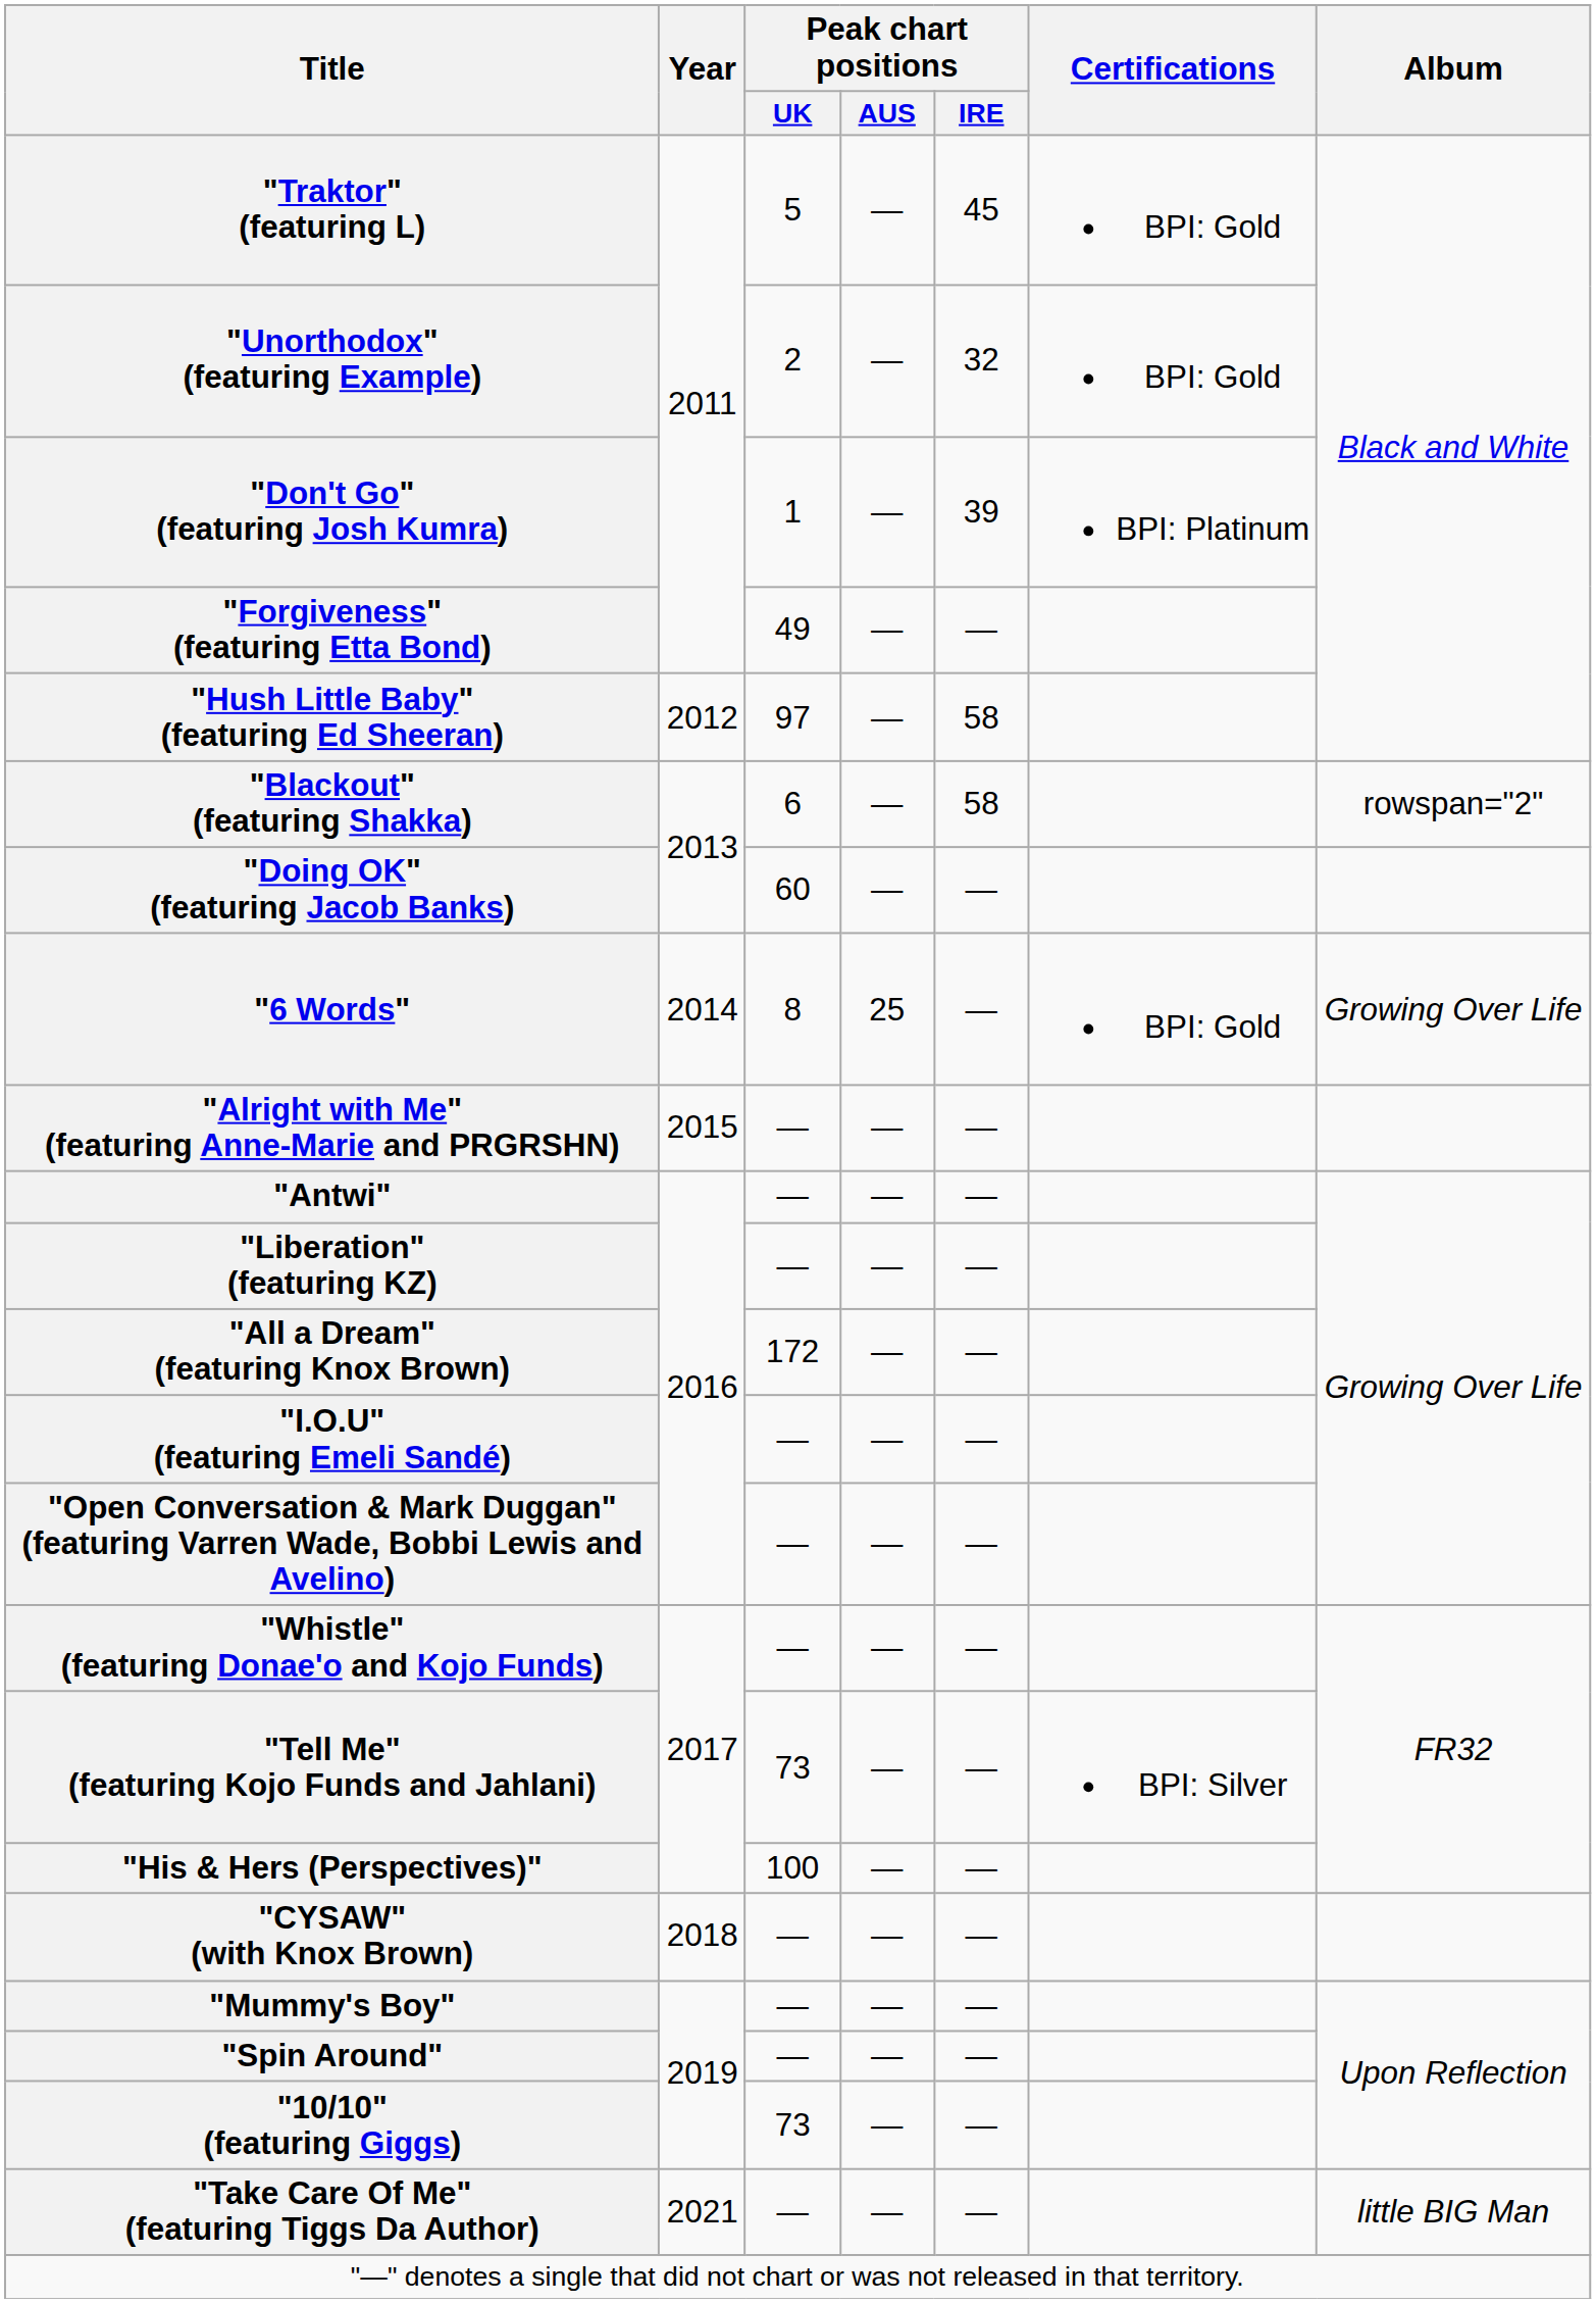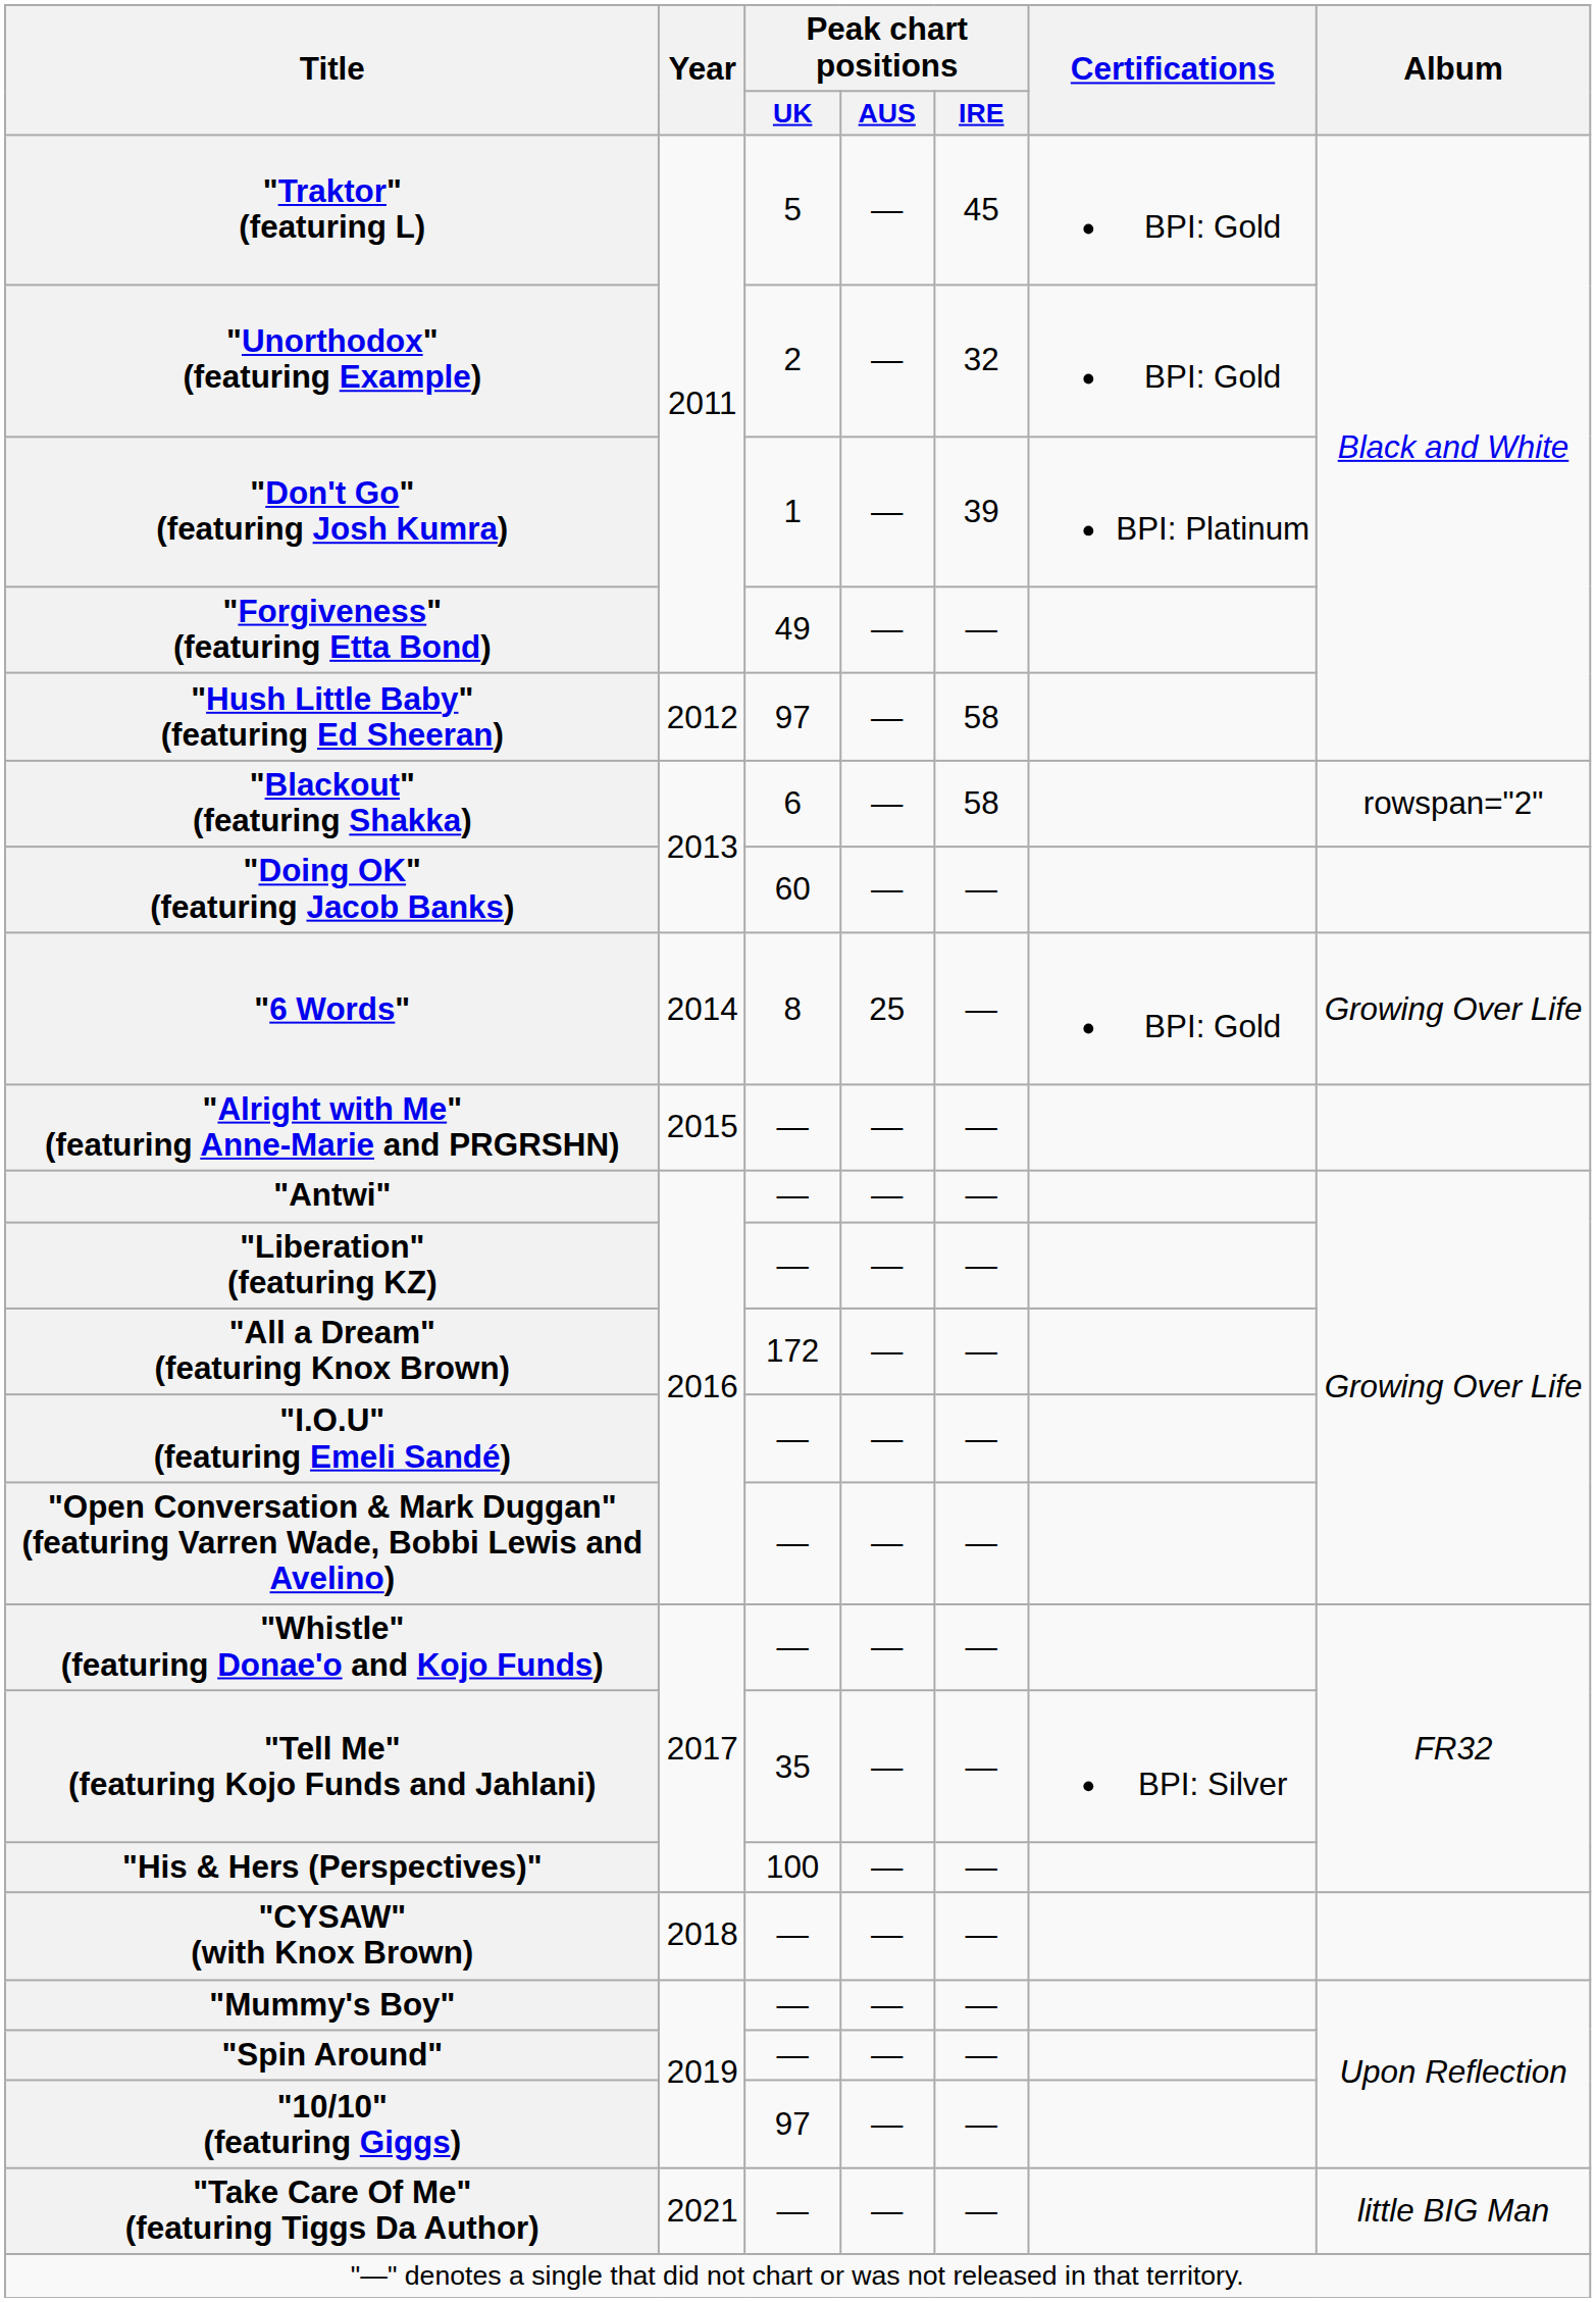"Tell Me" (featuring Kojo Funds and Jahlani) | Peak chart positions / UK: 73 -> 35
"10/10" (featuring Giggs) | Peak chart positions / UK: 73 -> 97
